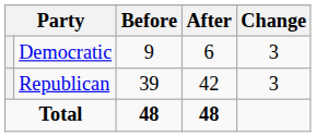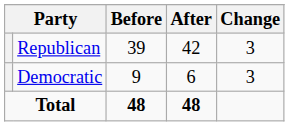rows swapped: Republican <-> Democratic
